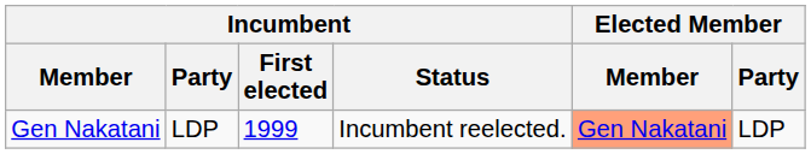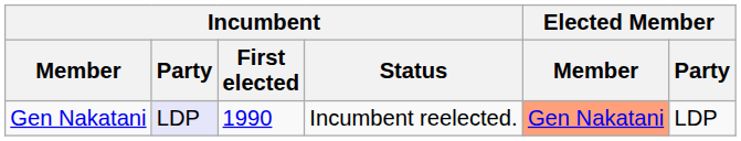row 3 | Incumbent / Party: no background -> lavender background
row 3 | Incumbent / First elected: 1999 -> 1990
